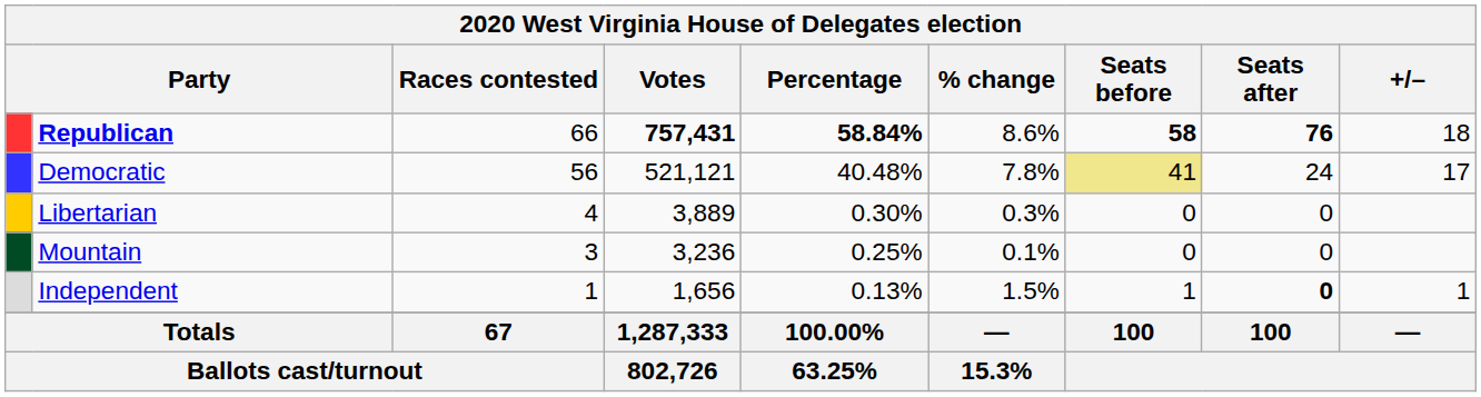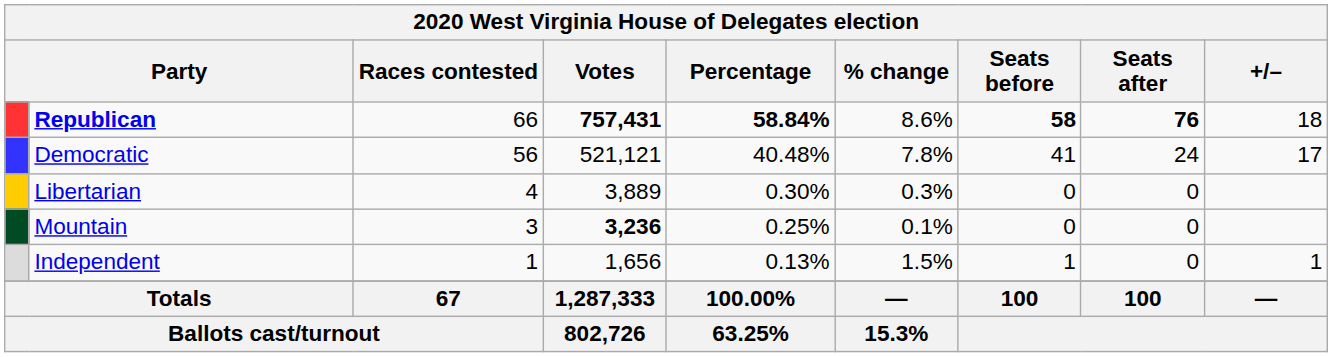Democratic | Seats before: khaki background -> no background
Mountain | Votes: normal -> bold
Independent | Seats after: bold -> normal
